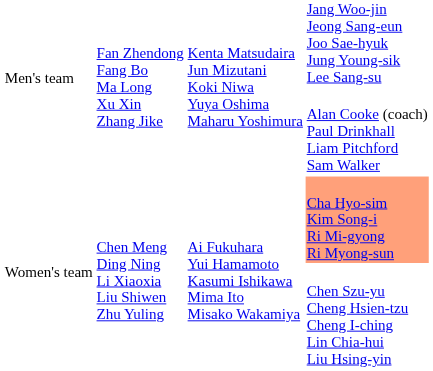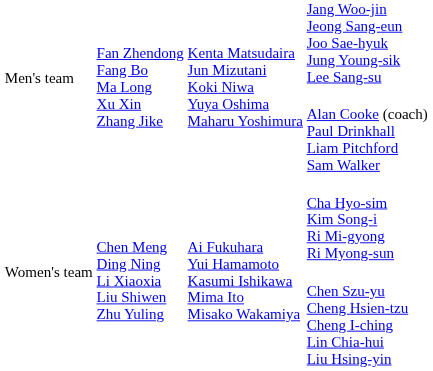Cha Hyo-sim Kim Song-i Ri Mi-gyong Ri Myong-sun | column 4: lightsalmon background -> no background
